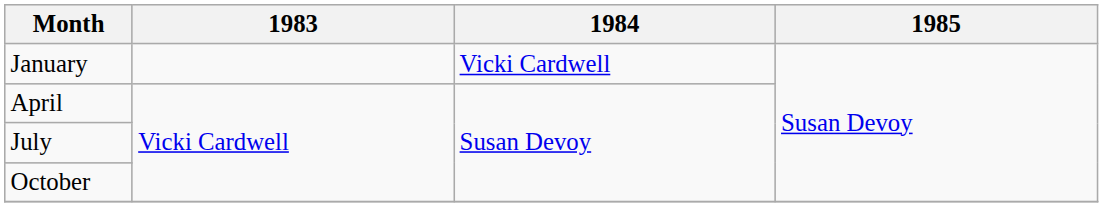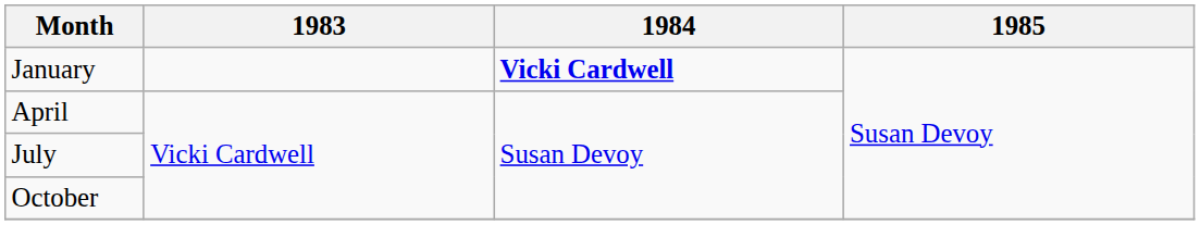January | 1984: normal -> bold
